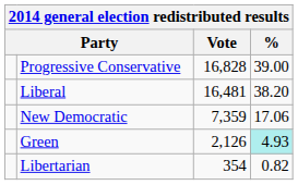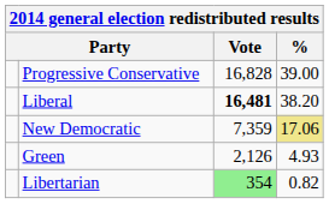Liberal | Vote: normal -> bold
New Democratic | %: no background -> khaki background
Green | %: paleturquoise background -> no background
Libertarian | Vote: no background -> lightgreen background
